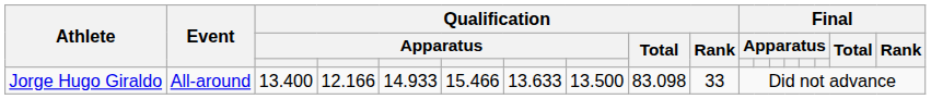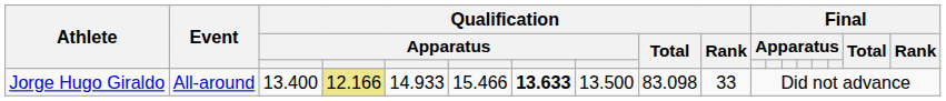row 4 | column 4: no background -> khaki background
row 4 | column 7: normal -> bold
